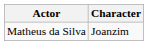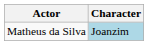Matheus da Silva | Character: no background -> lightblue background
